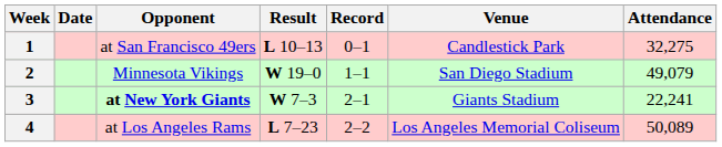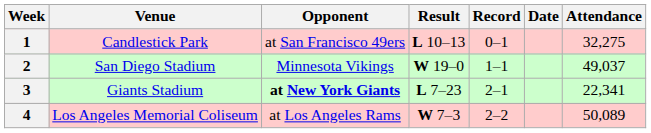columns swapped: Date <-> Venue
2 | Attendance: 49,079 -> 49,037
3 | Result: W 7–3 -> L 7–23
3 | Attendance: 22,241 -> 22,341
4 | Result: L 7–23 -> W 7–3
